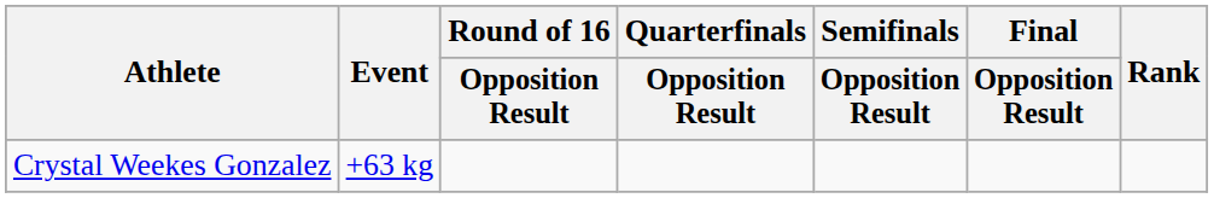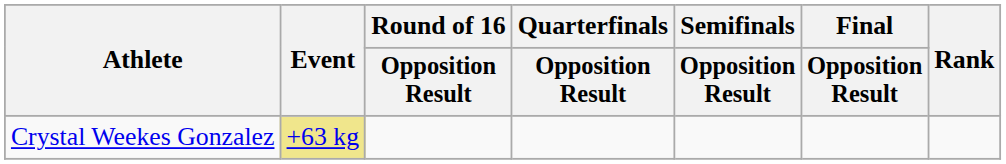Crystal Weekes Gonzalez | Event: no background -> khaki background
